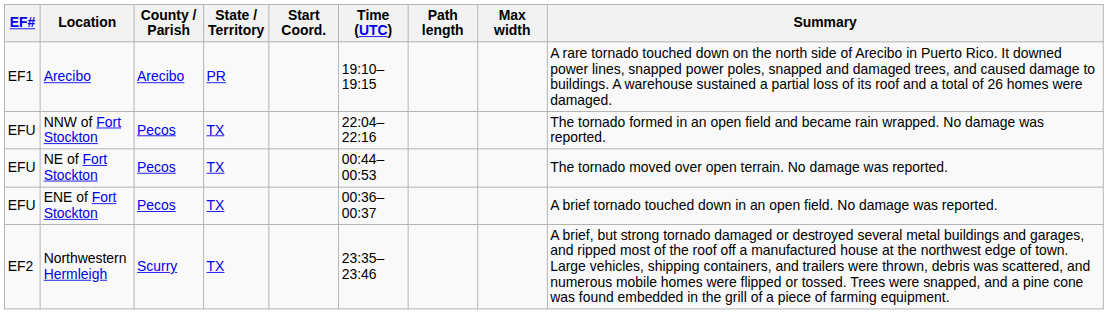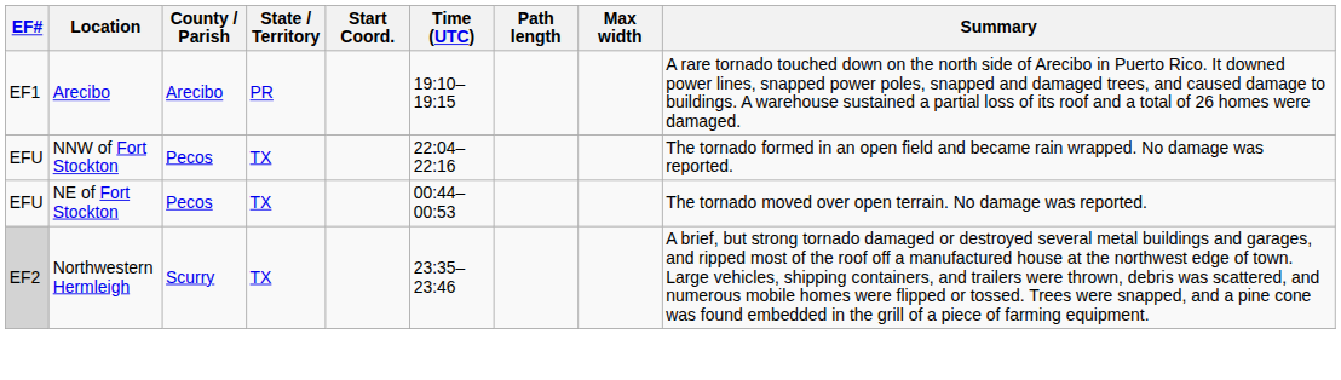- row: EFU | ENE of Fort Stockton | Pecos | TX | 00:36–00:37 | A brief tornado touched down in an open field. No damage was reported.
Northwestern Hermleigh | EF#: no background -> lightgrey background
